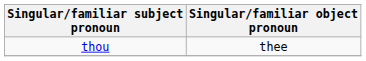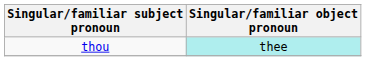thou | Singular/familiar object pronoun: no background -> paleturquoise background
